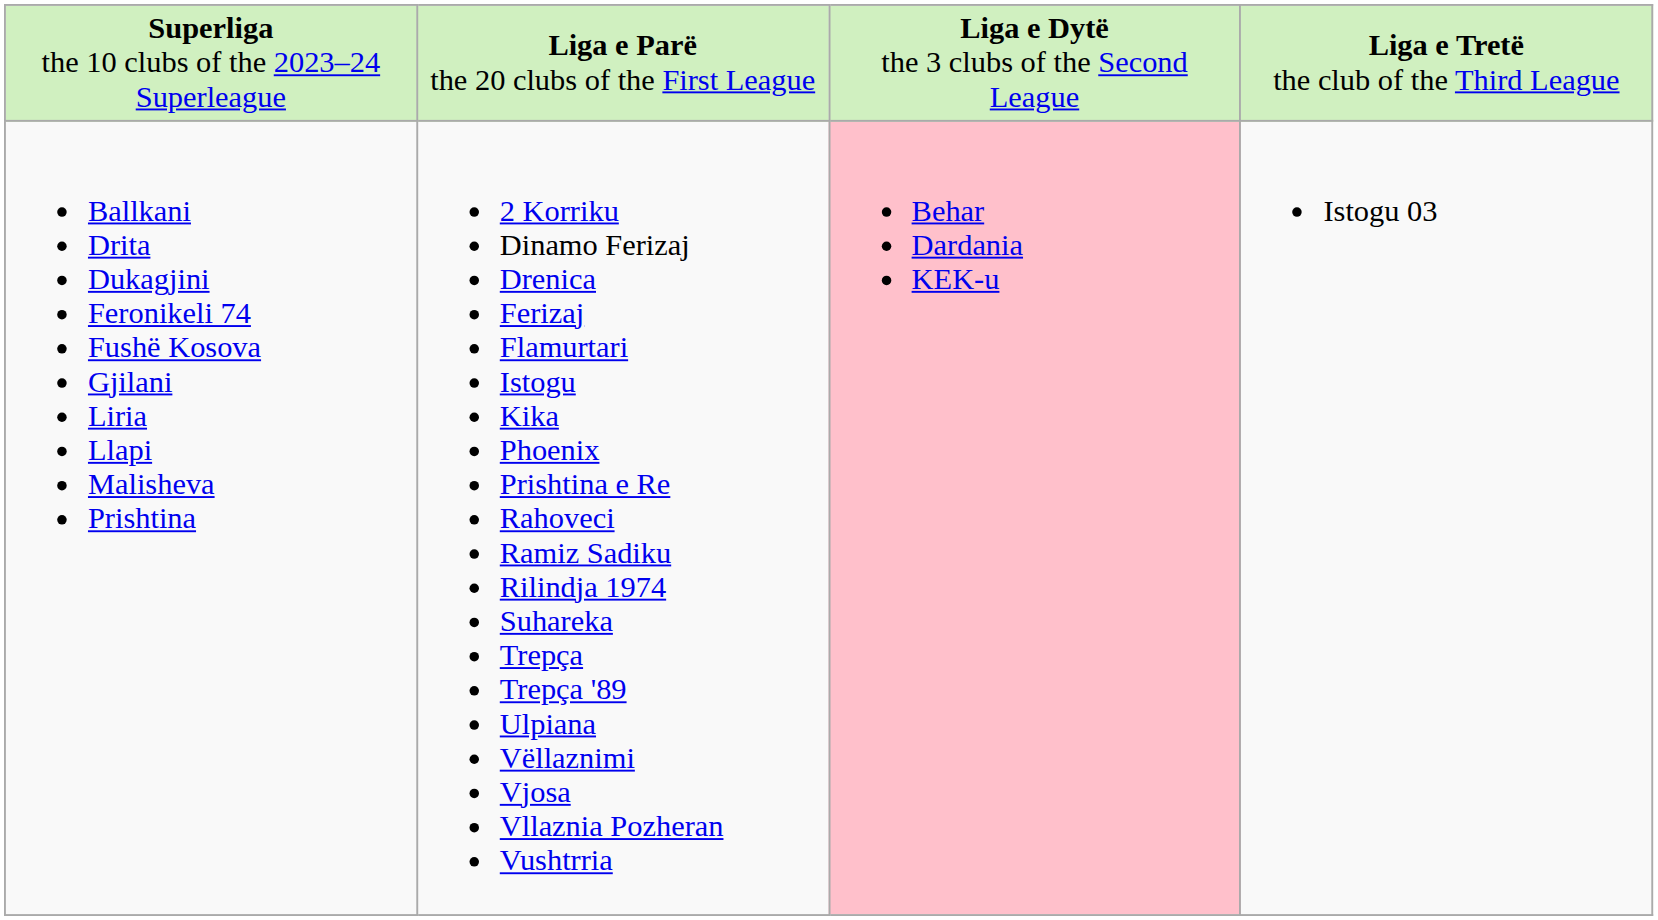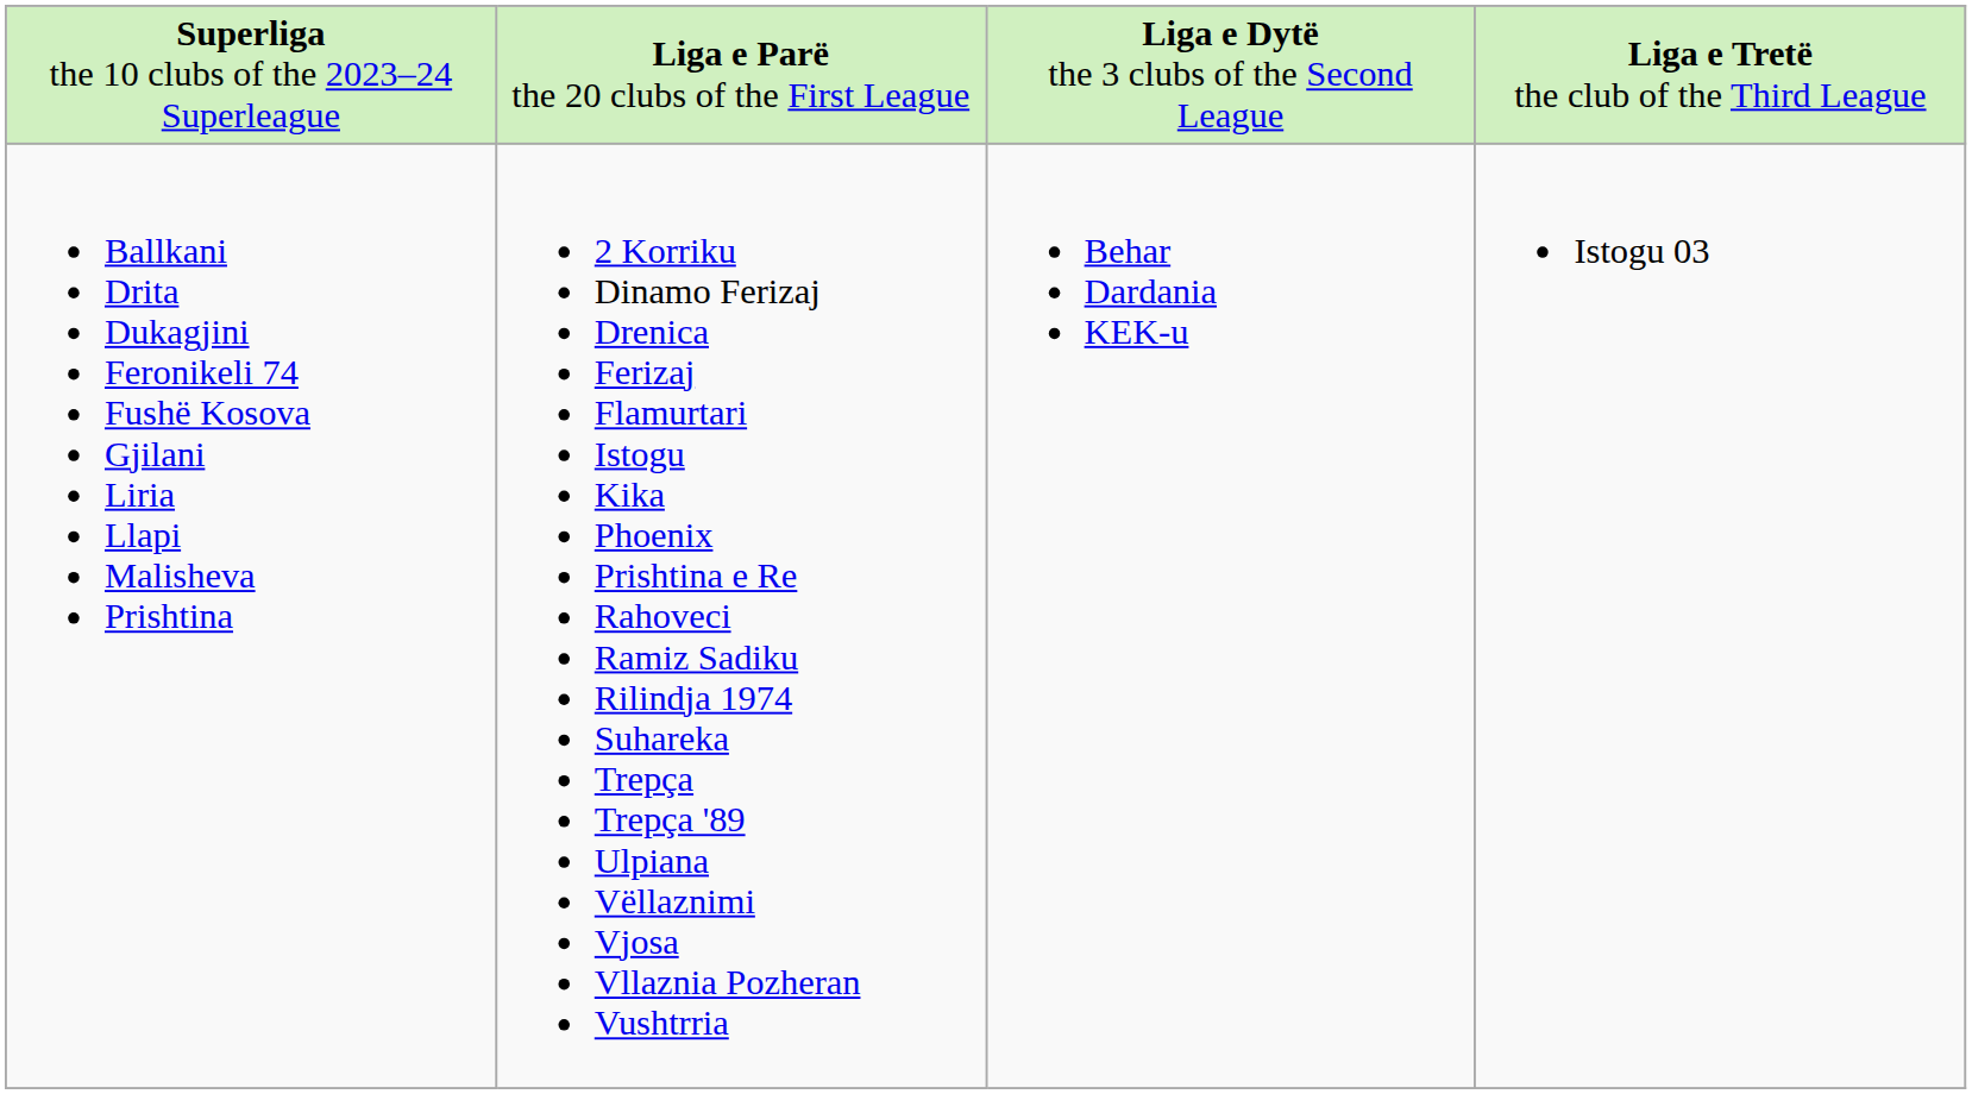row 2 | column 3: pink background -> no background
